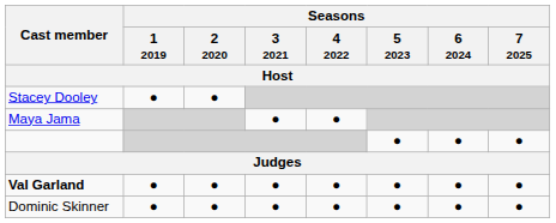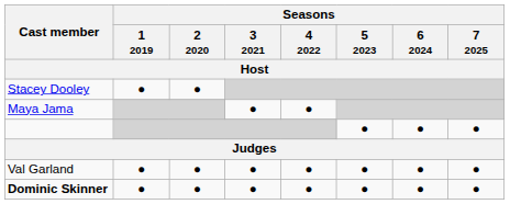Val Garland | Cast member / Host: bold -> normal
Dominic Skinner | Cast member / Host: normal -> bold
